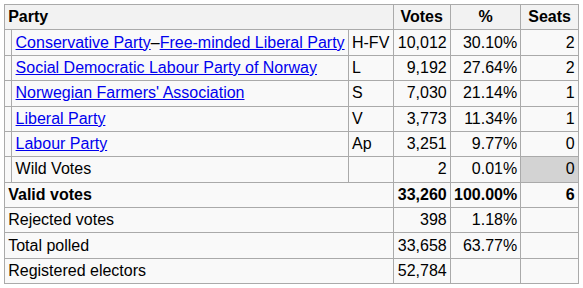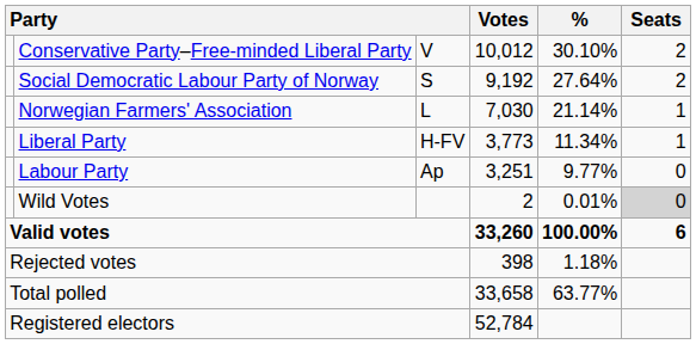Conservative Party–Free-minded Liberal Party | column 3: H-FV -> V
Social Democratic Labour Party of Norway | column 3: L -> S
Norwegian Farmers' Association | column 3: S -> L
Liberal Party | column 3: V -> H-FV
